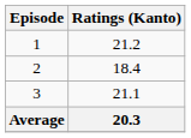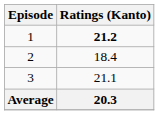1 | Ratings (Kanto): normal -> bold
